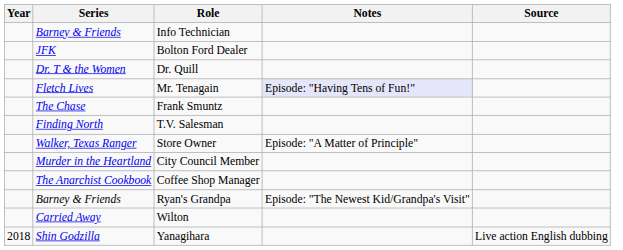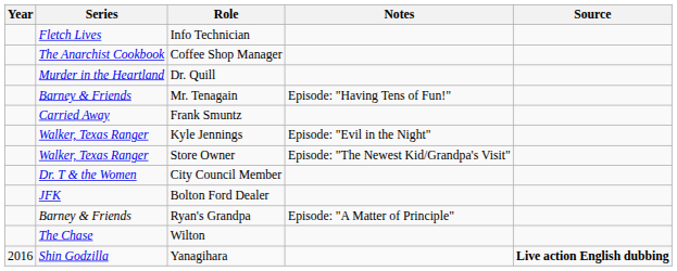Info Technician | Series: Barney & Friends -> Fletch Lives
rows swapped: Bolton Ford Dealer <-> Coffee Shop Manager
Dr. Quill | Series: Dr. T & the Women -> Murder in the Heartland
Mr. Tenagain | Series: Fletch Lives -> Barney & Friends
Mr. Tenagain | Notes: lavender background -> no background
Frank Smuntz | Series: The Chase -> Carried Away
+ row: Walker, Texas Ranger | Kyle Jennings | Episode: "Evil in the Night"
- row: Finding North | T.V. Salesman
Store Owner | Notes: Episode: "A Matter of Principle" -> Episode: "The Newest Kid/Grandpa's Visit"
City Council Member | Series: Murder in the Heartland -> Dr. T & the Women
Ryan's Grandpa | Notes: Episode: "The Newest Kid/Grandpa's Visit" -> Episode: "A Matter of Principle"
Wilton | Series: Carried Away -> The Chase
Yanagihara | Year: 2018 -> 2016
Yanagihara | Source: normal -> bold
